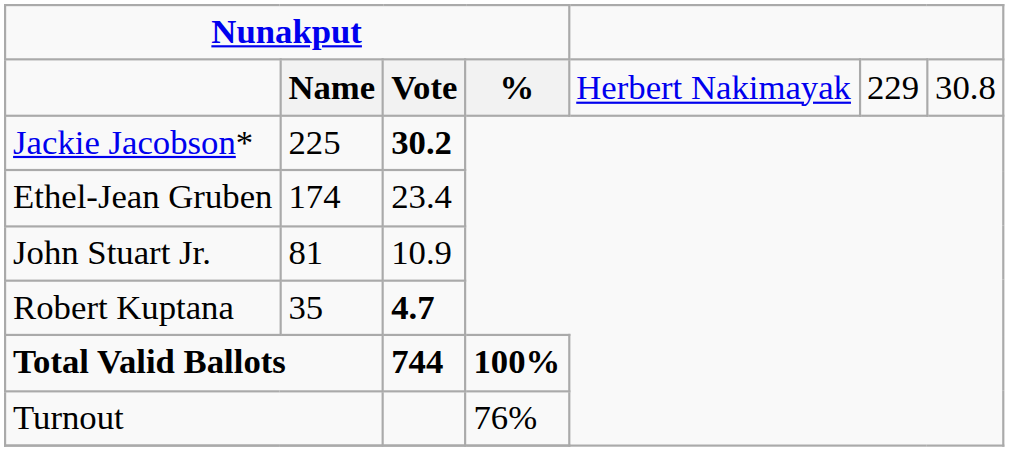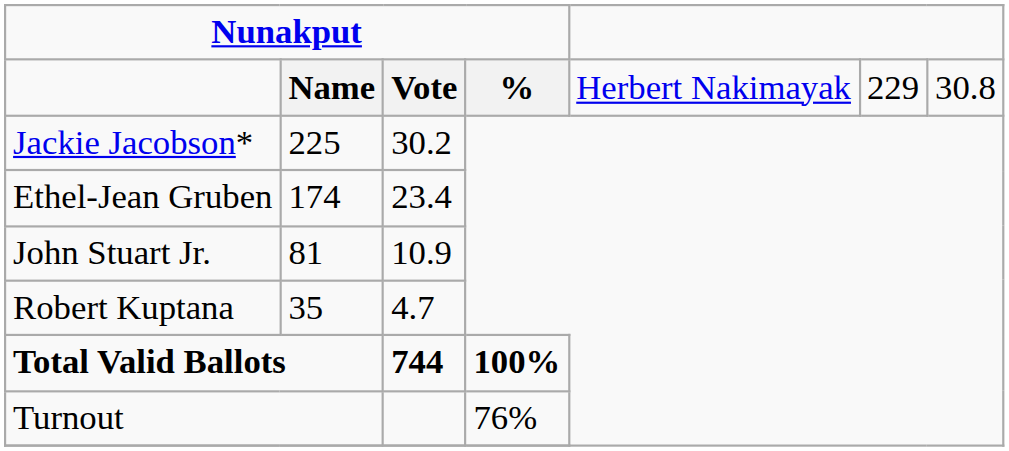Jackie Jacobson* | column 3: bold -> normal
Robert Kuptana | column 3: bold -> normal
